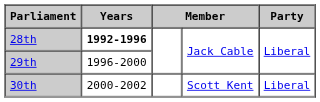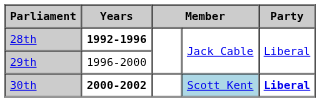30th | Years: normal -> bold
30th | column 4: no background -> lightblue background
30th | Party: normal -> bold
